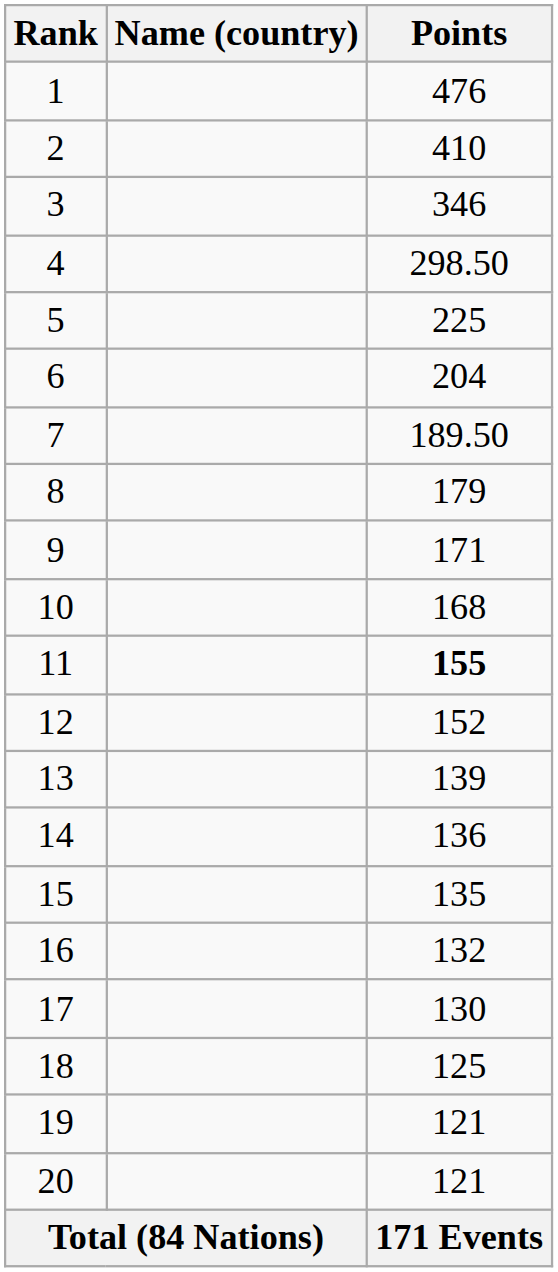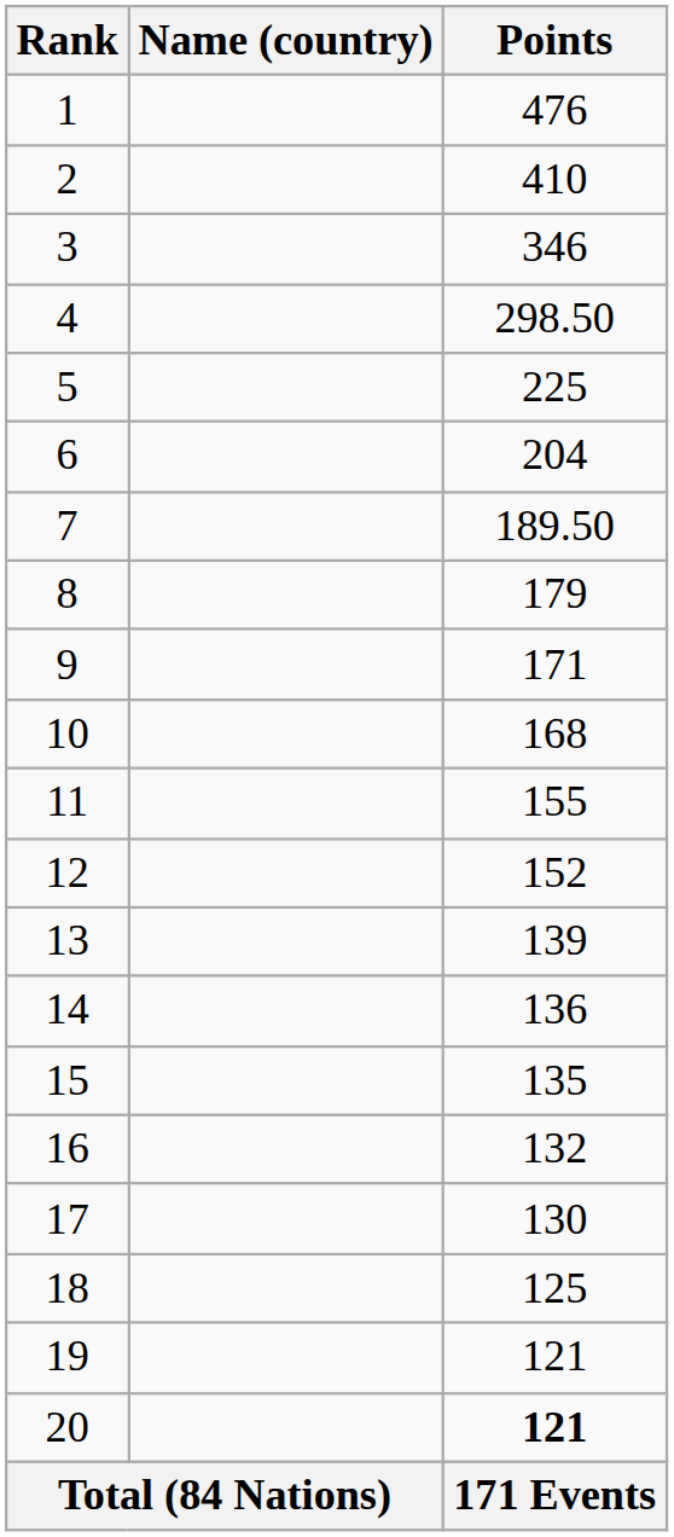11 | Points: bold -> normal
20 | Points: normal -> bold
